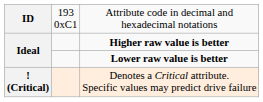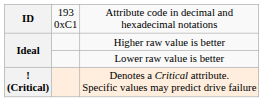Higher raw value is better | column 3: bold -> normal
Lower raw value is better | column 3: bold -> normal
